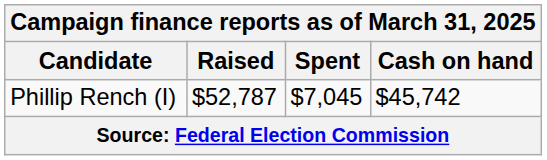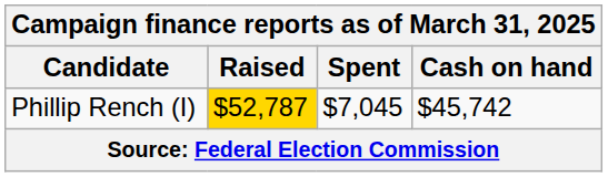Phillip Rench (I) | Raised: no background -> gold background
